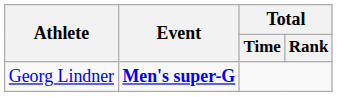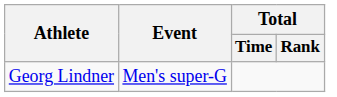Georg Lindner | Event: bold -> normal
